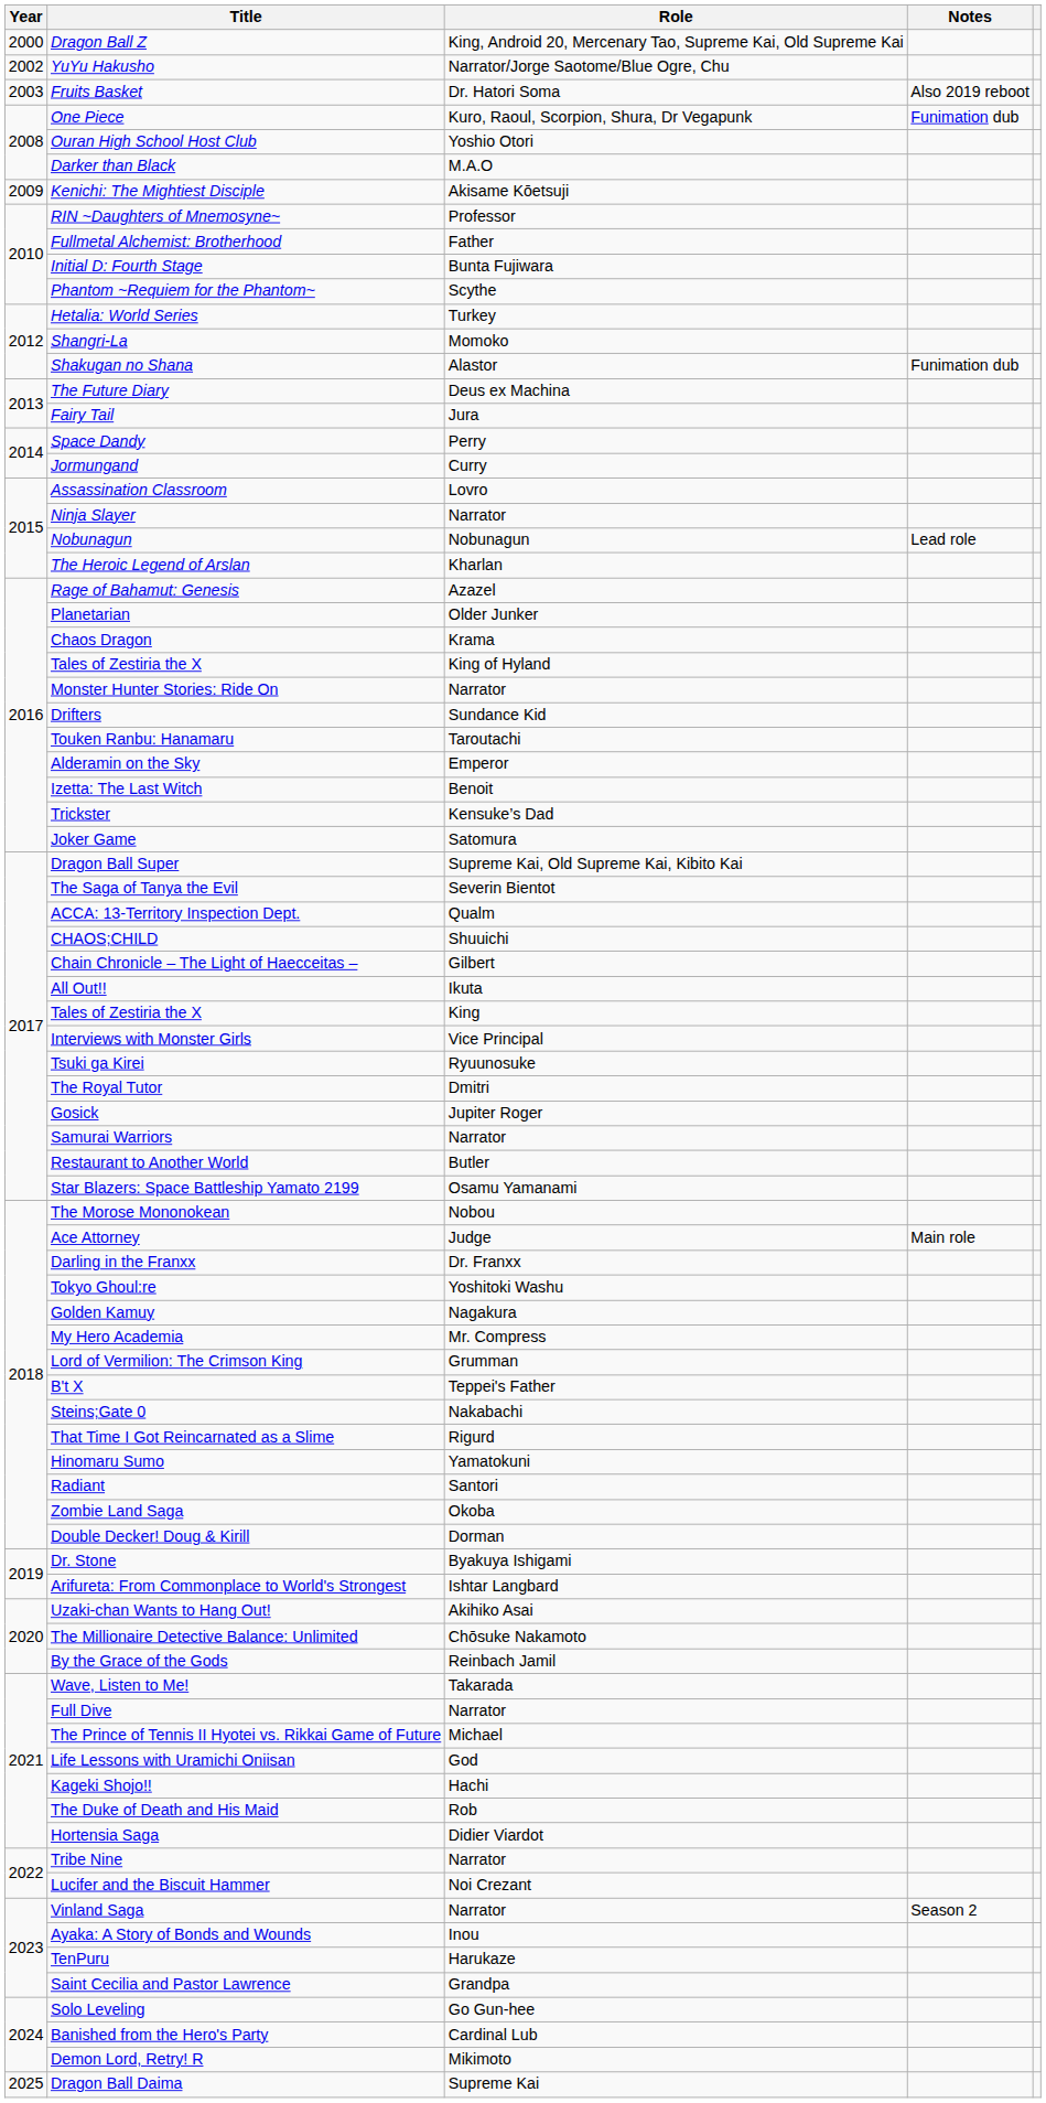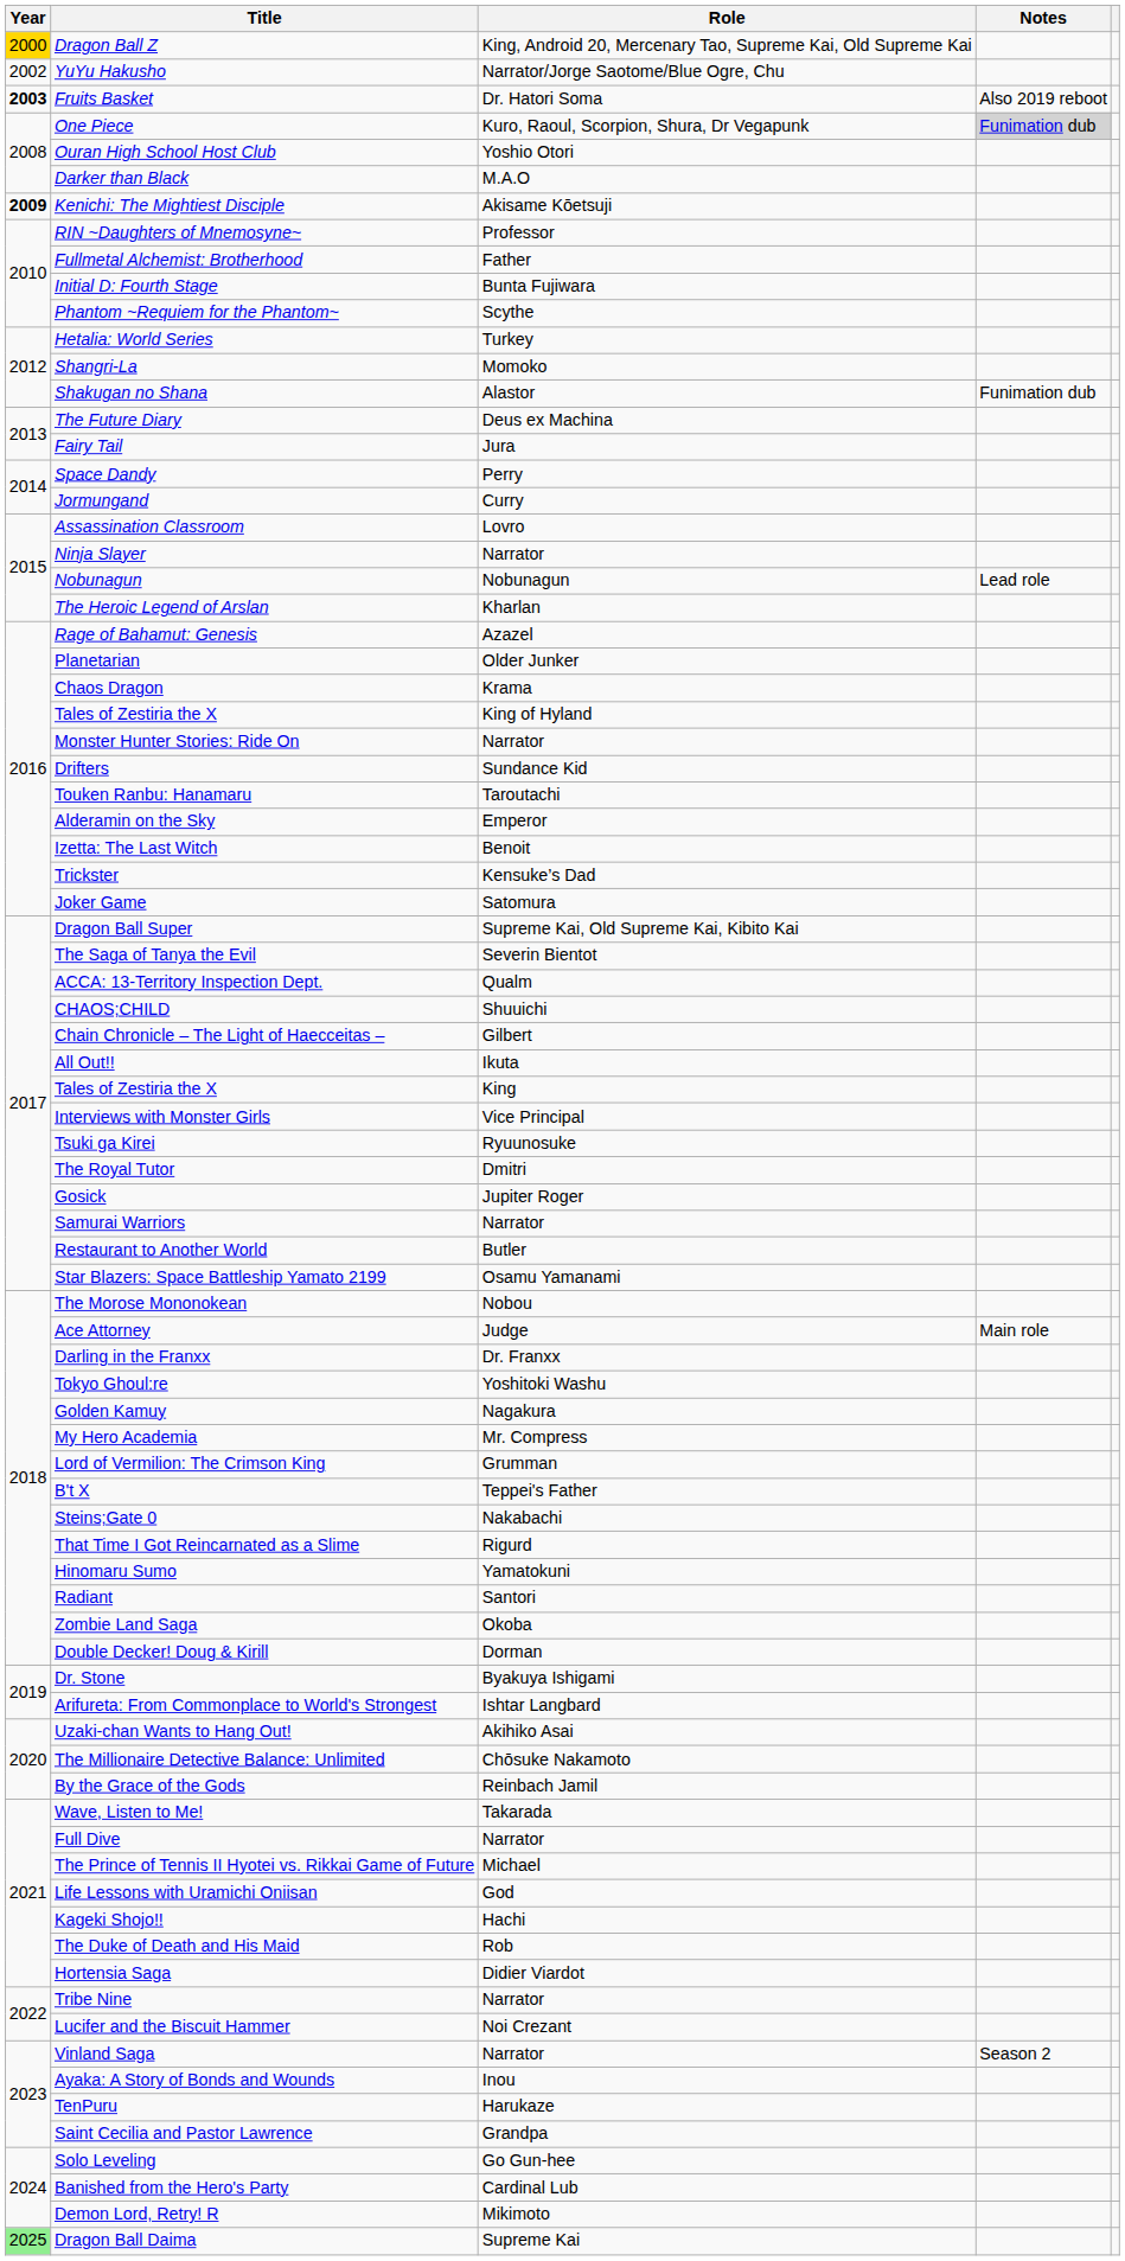Dragon Ball Z | Year: no background -> gold background
Fruits Basket | Year: normal -> bold
One Piece | Notes: no background -> lightgrey background
Kenichi: The Mightiest Disciple | Year: normal -> bold
Dragon Ball Daima | Year: no background -> lightgreen background
